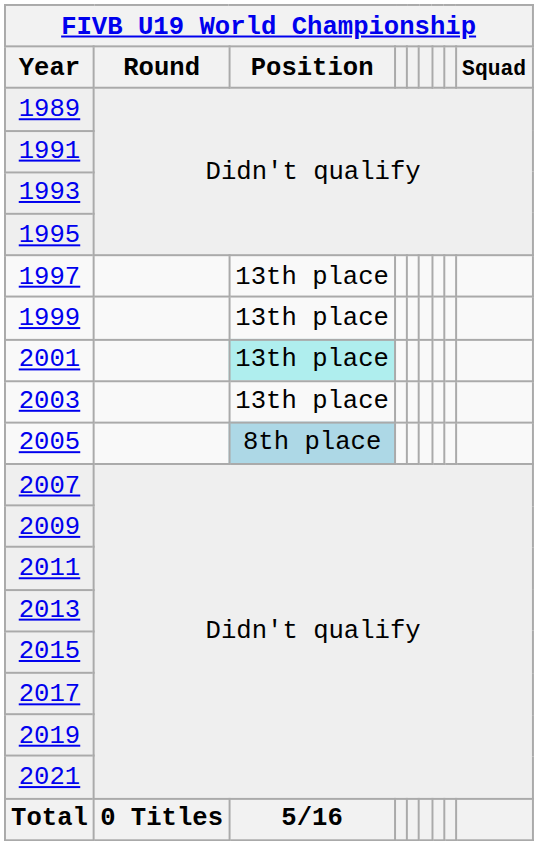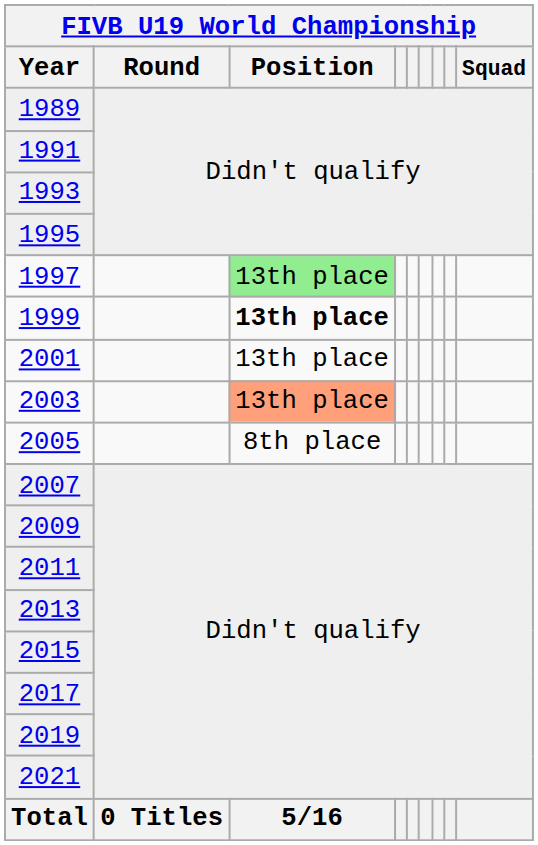1997 | FIVB U19 World Championship / Position: no background -> lightgreen background
1999 | FIVB U19 World Championship / Position: normal -> bold
2001 | FIVB U19 World Championship / Position: paleturquoise background -> no background
2003 | FIVB U19 World Championship / Position: no background -> lightsalmon background
2005 | FIVB U19 World Championship / Position: lightblue background -> no background
